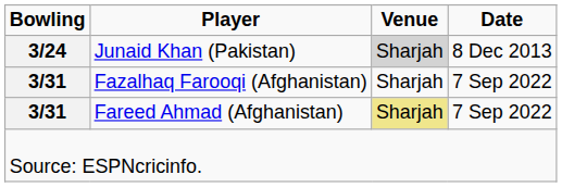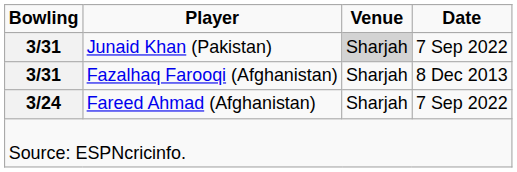Junaid Khan (Pakistan) | Bowling: 3/24 -> 3/31
Junaid Khan (Pakistan) | Date: 8 Dec 2013 -> 7 Sep 2022
Fazalhaq Farooqi (Afghanistan) | Date: 7 Sep 2022 -> 8 Dec 2013
Fareed Ahmad (Afghanistan) | Bowling: 3/31 -> 3/24
Fareed Ahmad (Afghanistan) | Venue: khaki background -> no background
